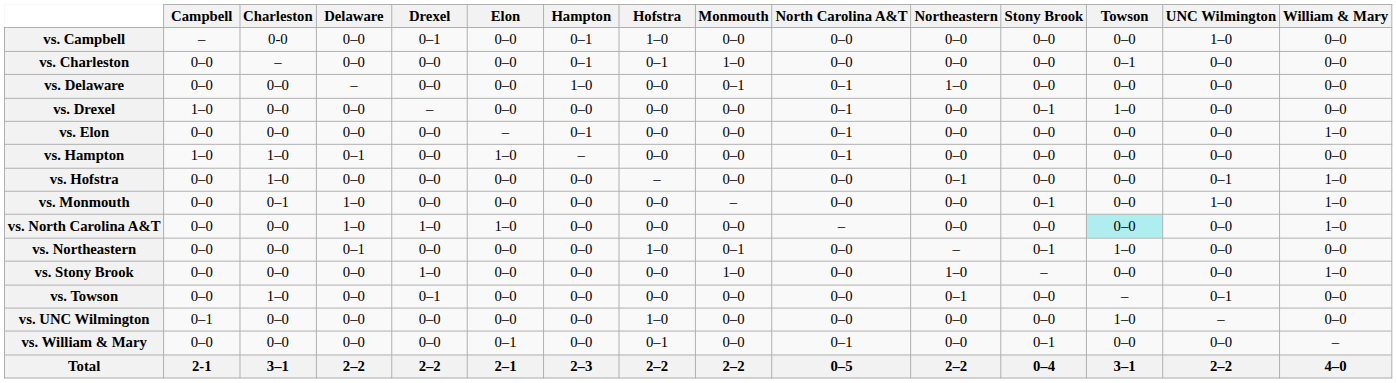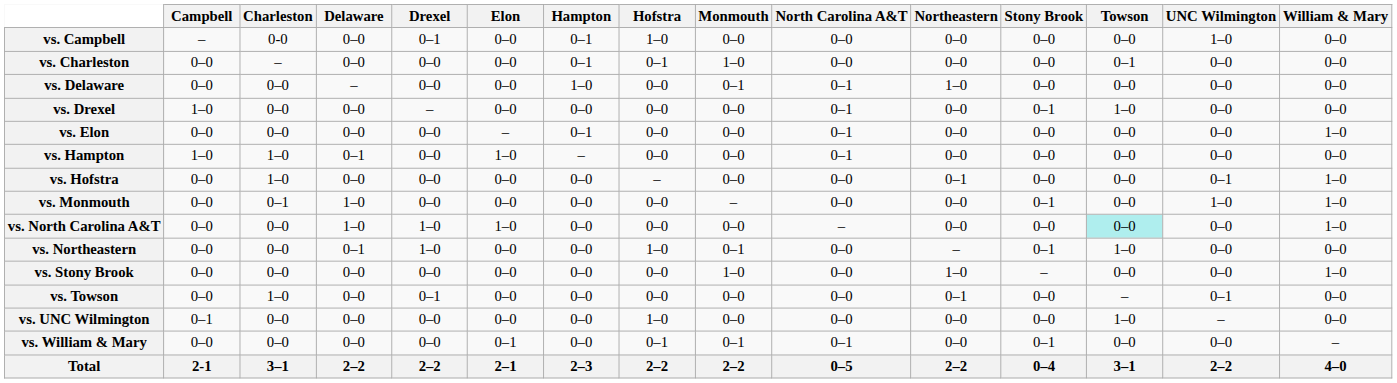vs. Northeastern | Drexel: 0–0 -> 1–0
vs. Stony Brook | Drexel: 1–0 -> 0–0
vs. William & Mary | Monmouth: 0–0 -> 0–1
